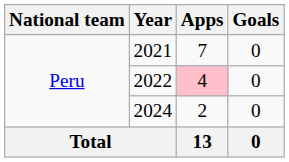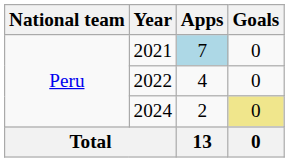2021 | Apps: no background -> lightblue background
2022 | Apps: pink background -> no background
2024 | Goals: no background -> khaki background
